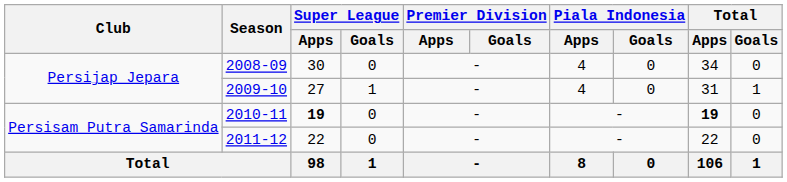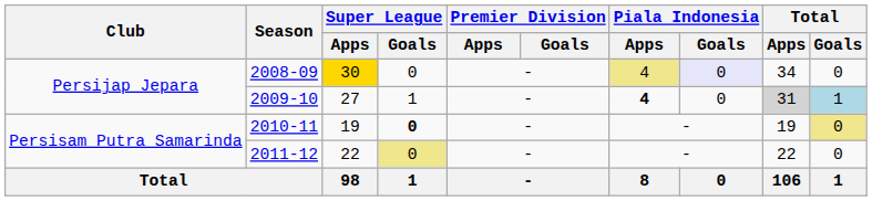2008-09 | Super League / Apps: no background -> gold background
2008-09 | Piala Indonesia / Apps: no background -> khaki background
2008-09 | Piala Indonesia / Goals: no background -> lavender background
2009-10 | Piala Indonesia / Apps: normal -> bold
2009-10 | Total / Apps: no background -> lightgrey background
2009-10 | Total / Goals: no background -> lightblue background
2010-11 | Super League / Apps: bold -> normal
2010-11 | Super League / Goals: normal -> bold
2010-11 | Total / Apps: bold -> normal
2010-11 | Total / Goals: no background -> khaki background
2011-12 | Super League / Goals: no background -> khaki background
